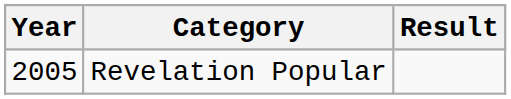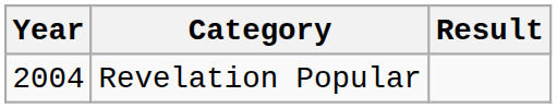Revelation Popular | Year: 2005 -> 2004
